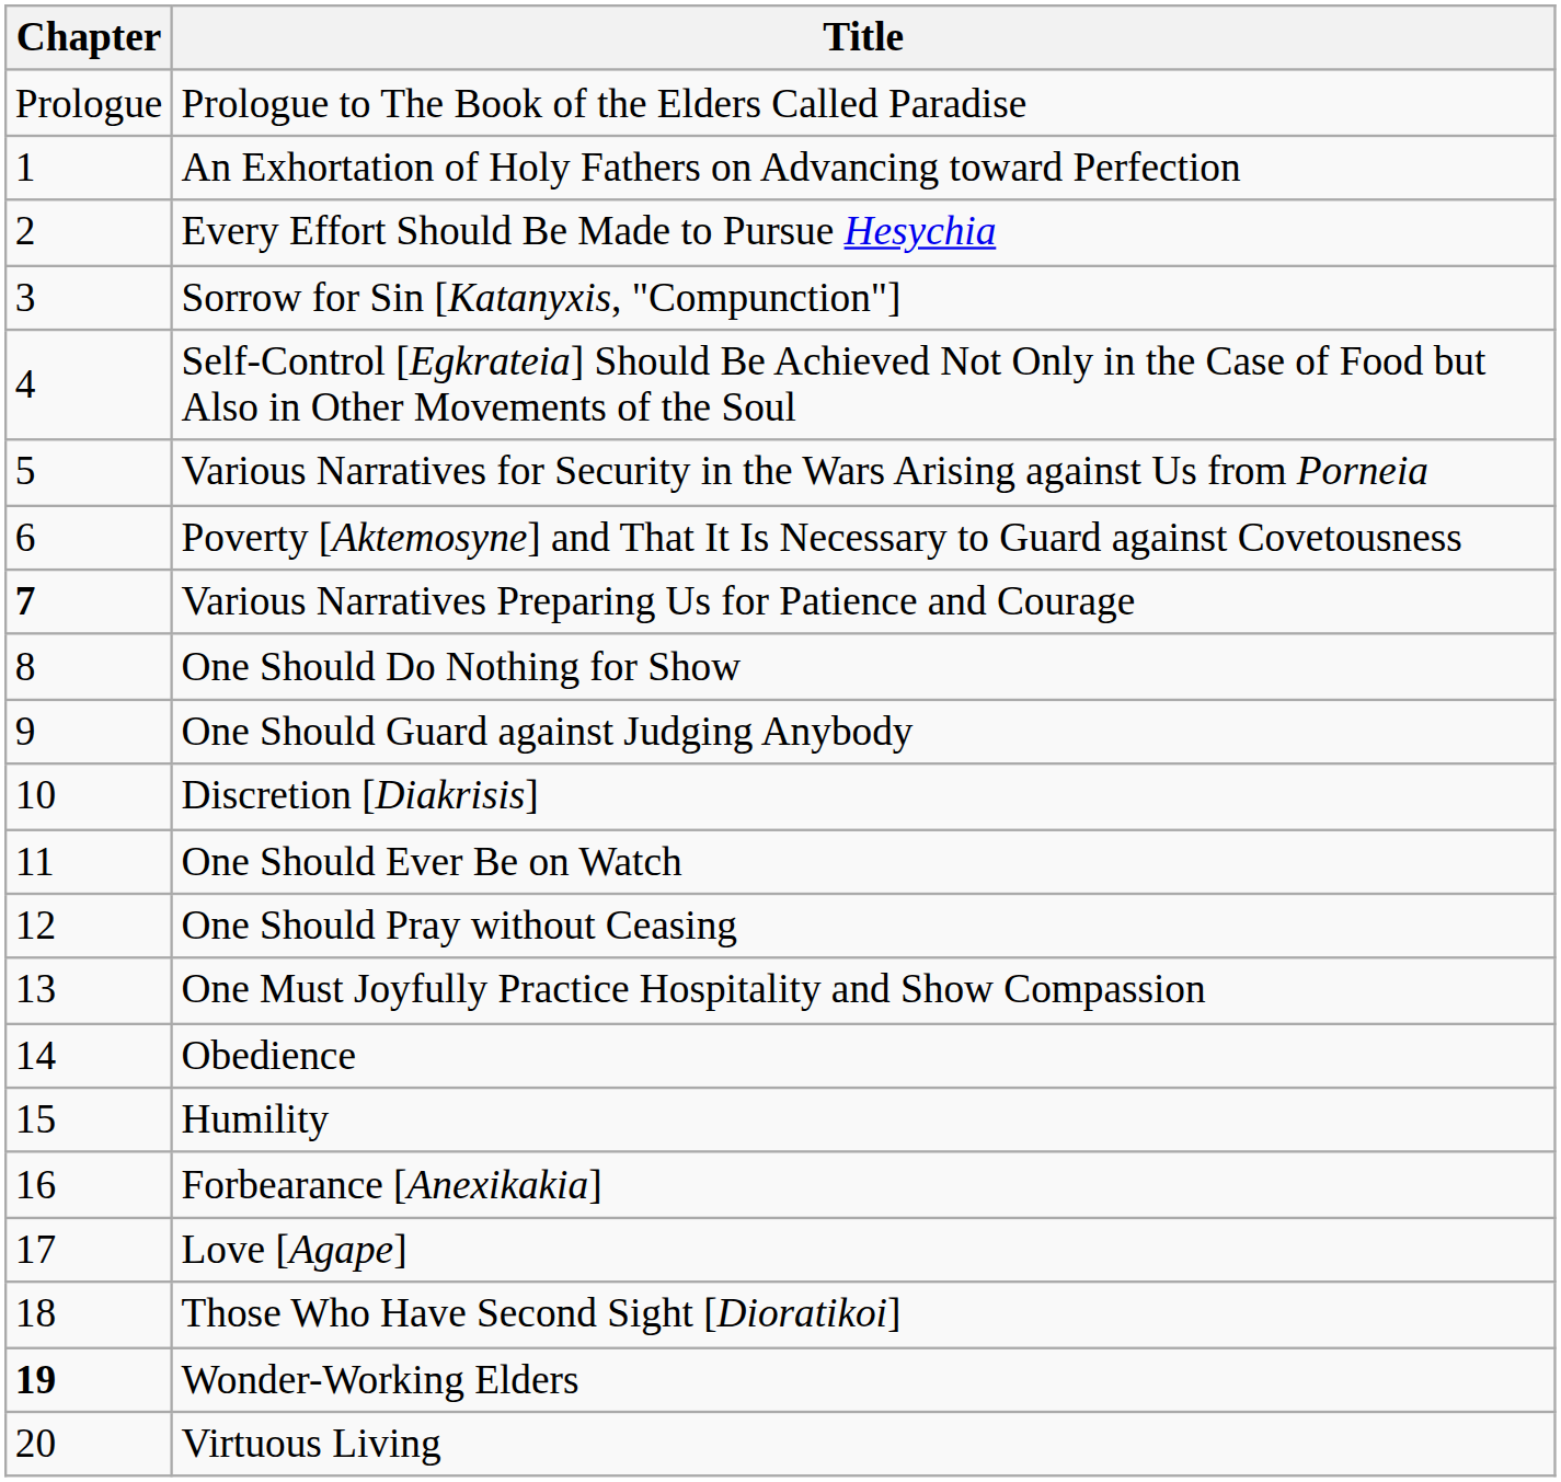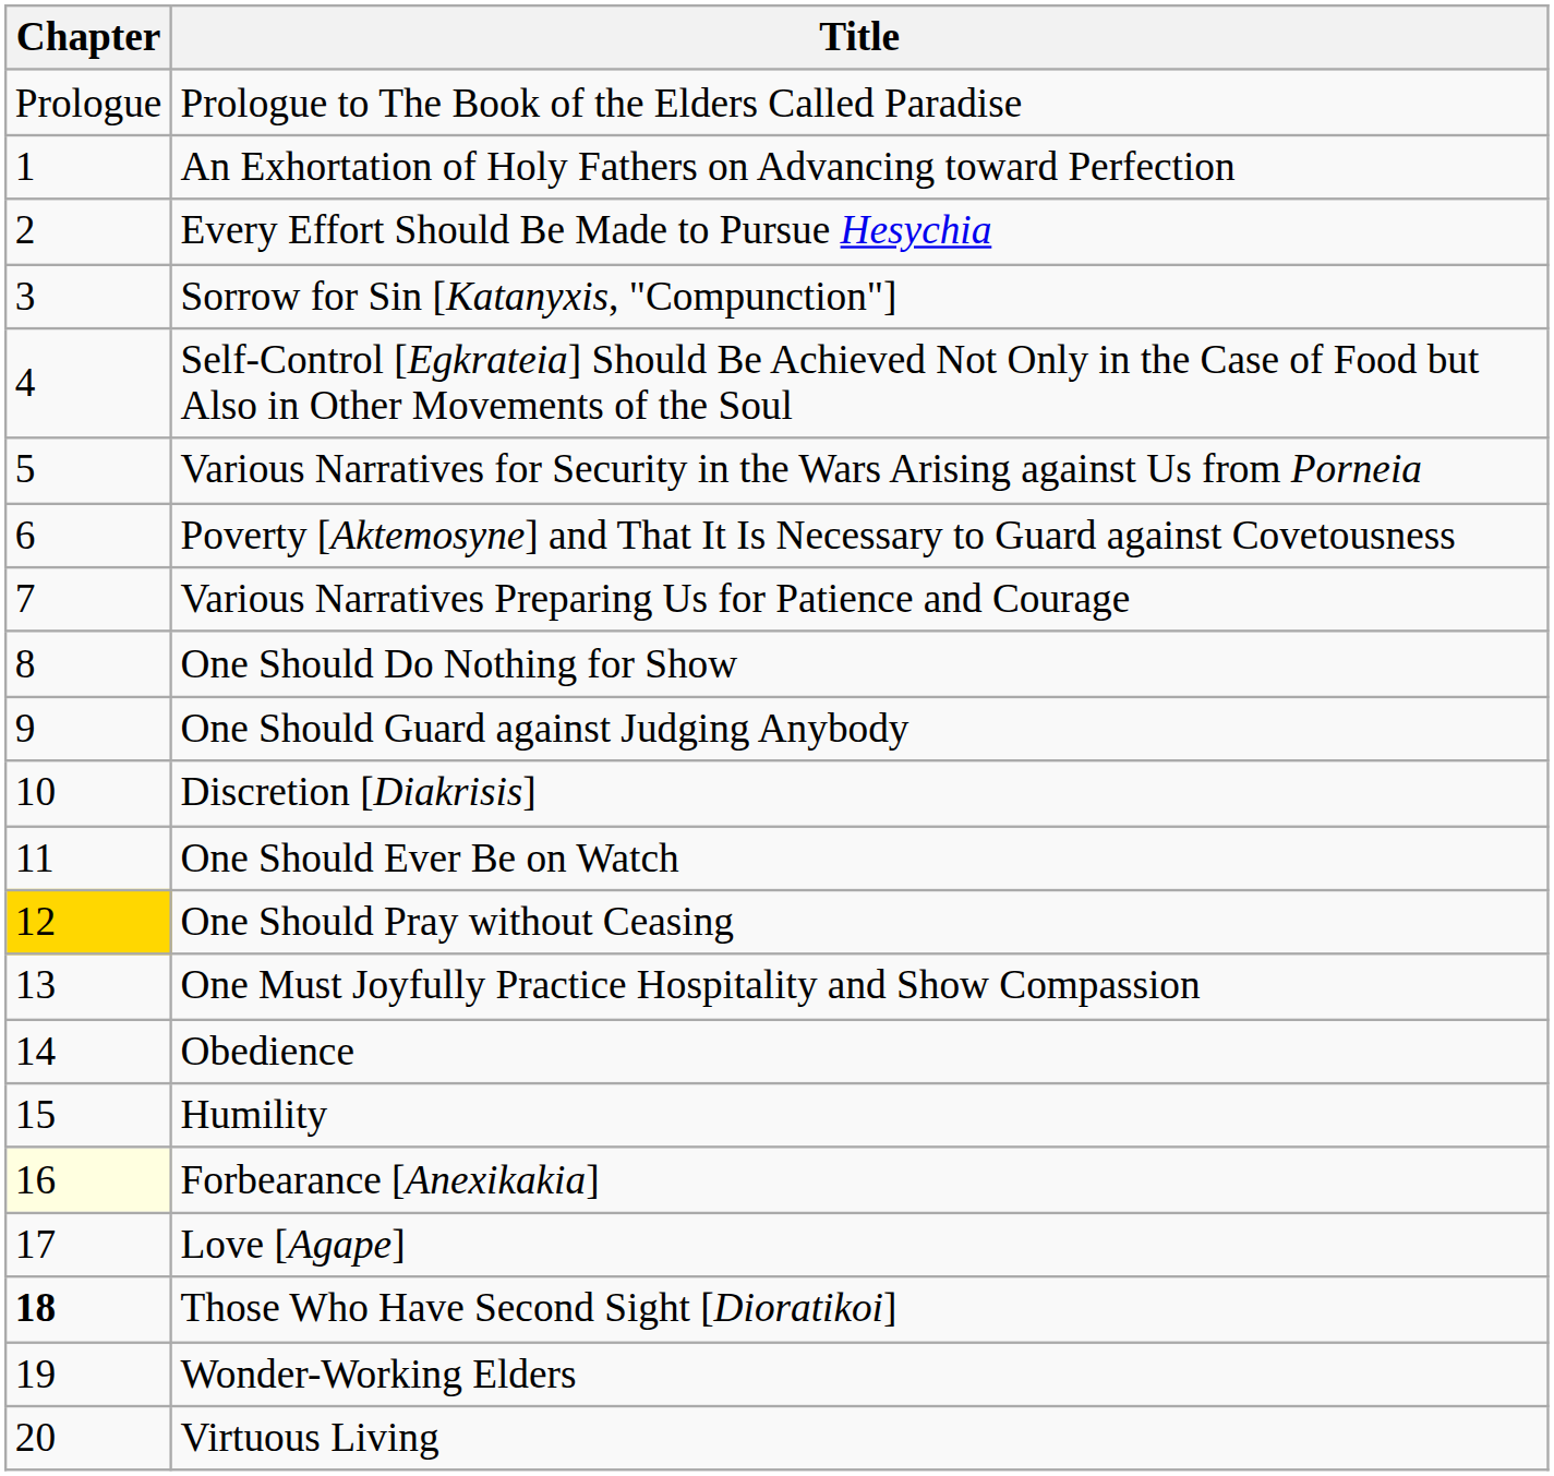Various Narratives Preparing Us for Patience and Courage | Chapter: bold -> normal
One Should Pray without Ceasing | Chapter: no background -> gold background
Forbearance [Anexikakia] | Chapter: no background -> lightyellow background
Those Who Have Second Sight [Dioratikoi] | Chapter: normal -> bold
Wonder-Working Elders | Chapter: bold -> normal
